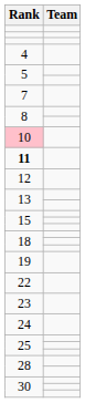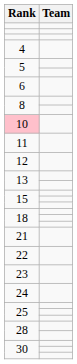row 8 | Rank: 7 -> 6
row 12 | Rank: bold -> normal
row 22 | Rank: 19 -> 21
